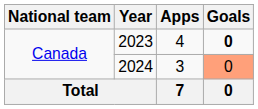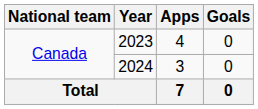2023 | Goals: bold -> normal
2024 | Goals: lightsalmon background -> no background
